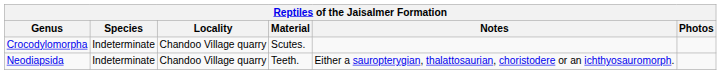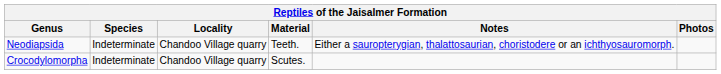rows swapped: Crocodylomorpha <-> Neodiapsida
